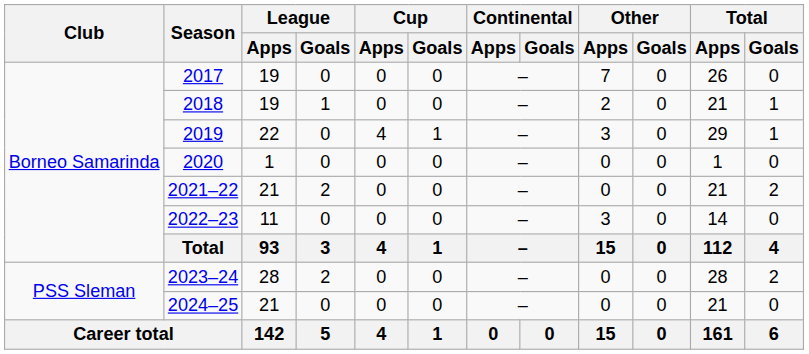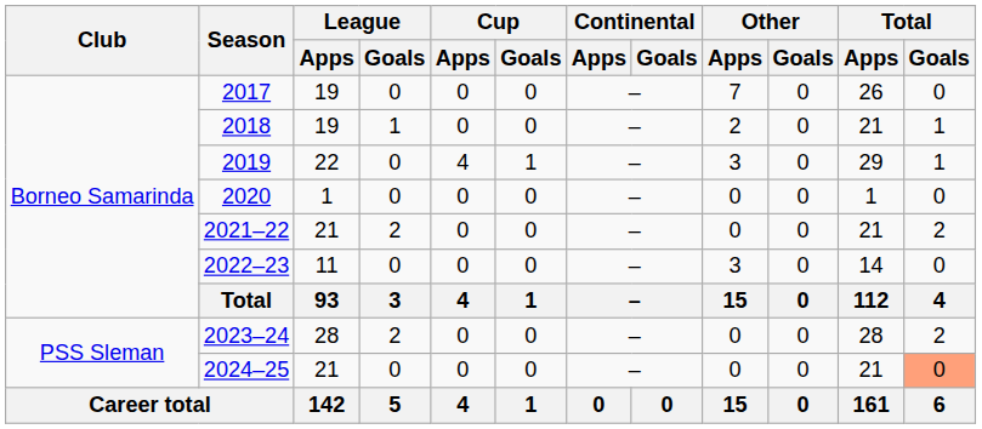2024–25 | Total / Goals: no background -> lightsalmon background
